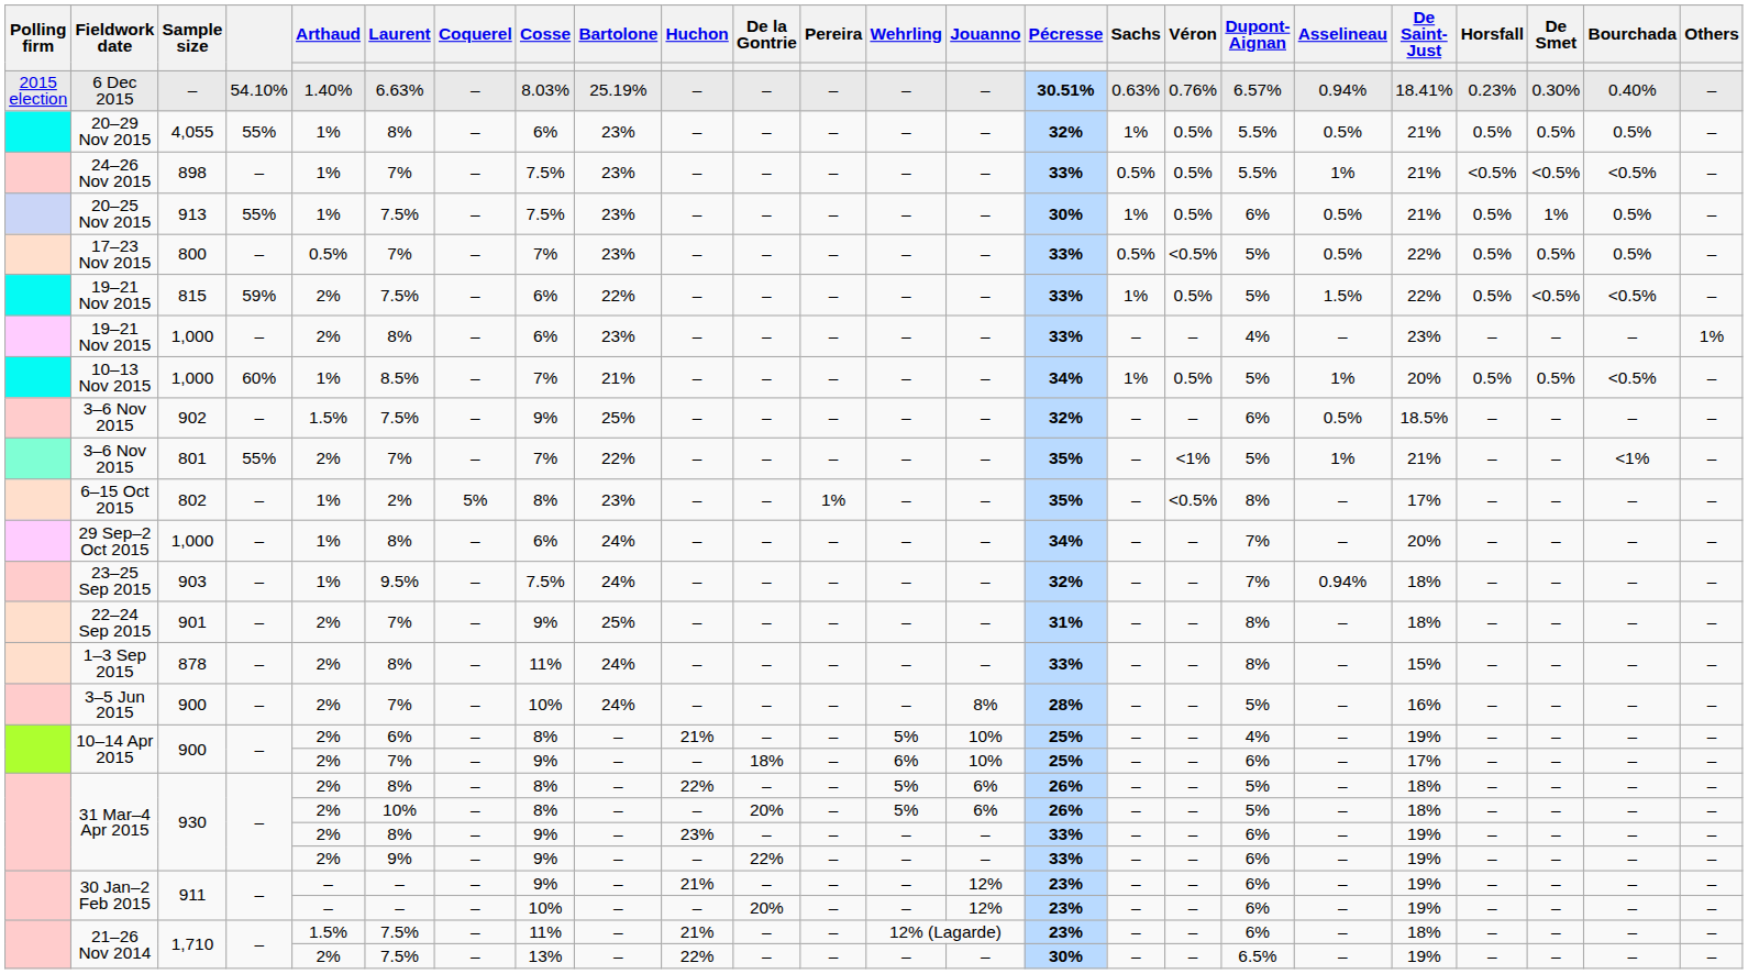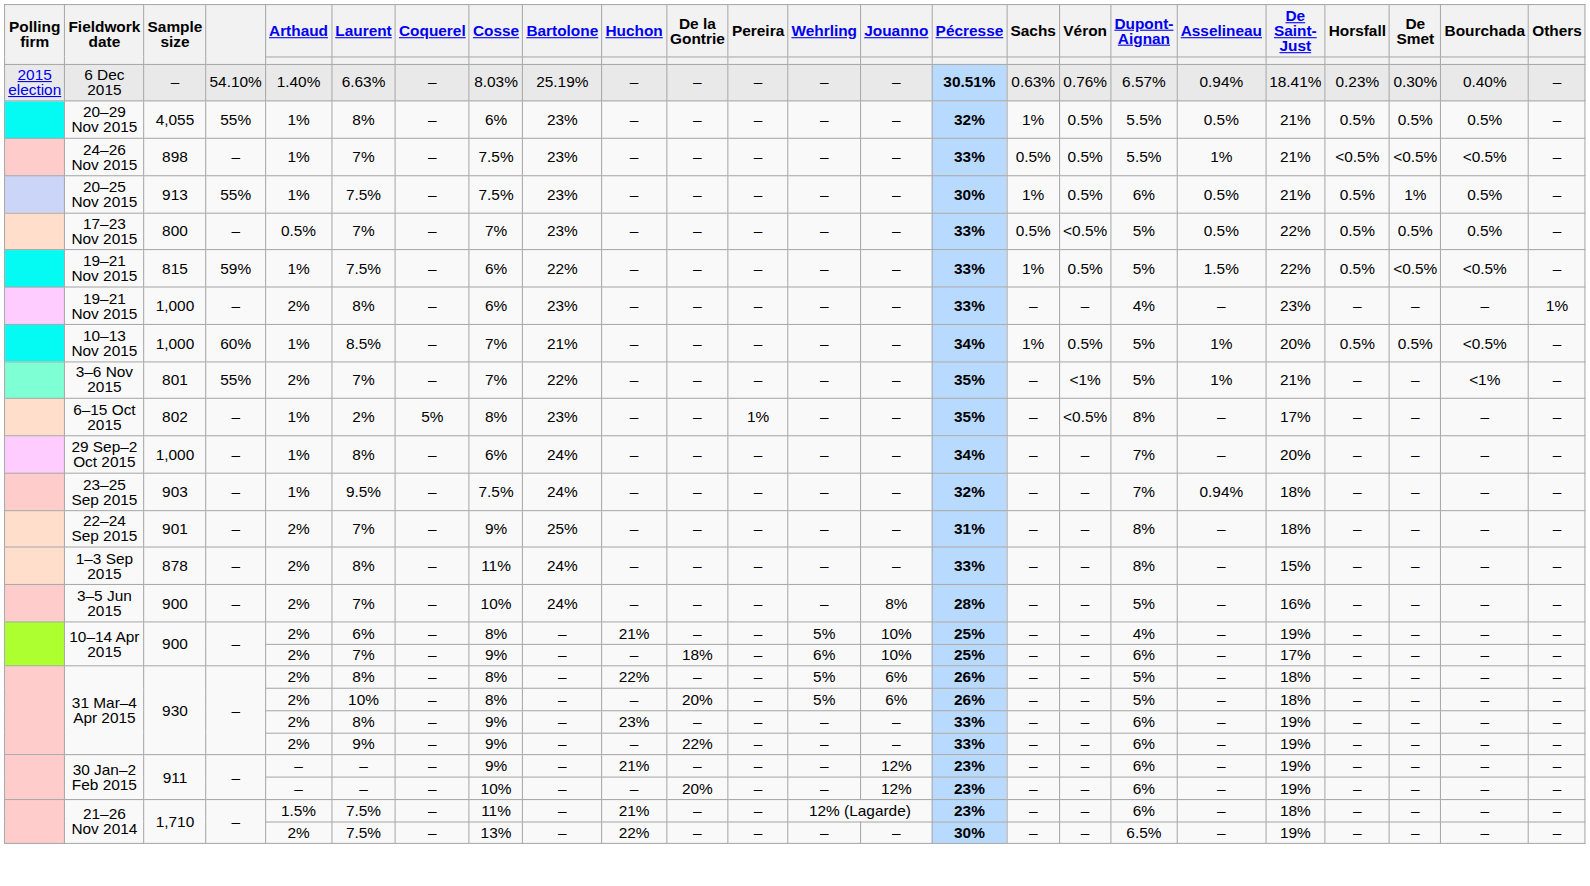19–21 Nov 2015 / 815 | Arthaud: 2% -> 1%
- row: 3–6 Nov 2015 | 902 | – | 1.5% | 7.5% | – | 9% | 25% | – | – | – | – | – | 32% | – | – | 6% | 0.5% | 18.5% | – | – | – | –
